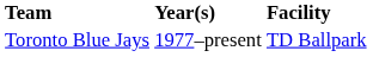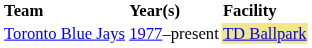Toronto Blue Jays | Facility: no background -> khaki background
